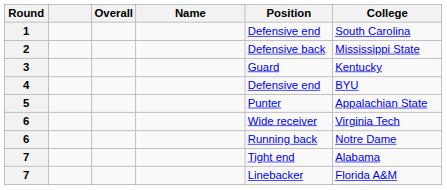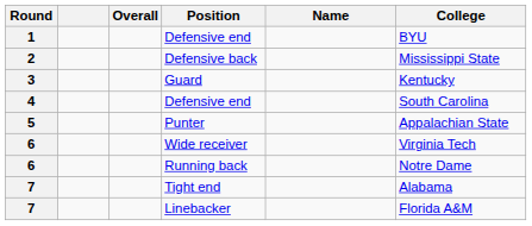columns swapped: Name <-> Position
1 | College: South Carolina -> BYU
4 | College: BYU -> South Carolina
